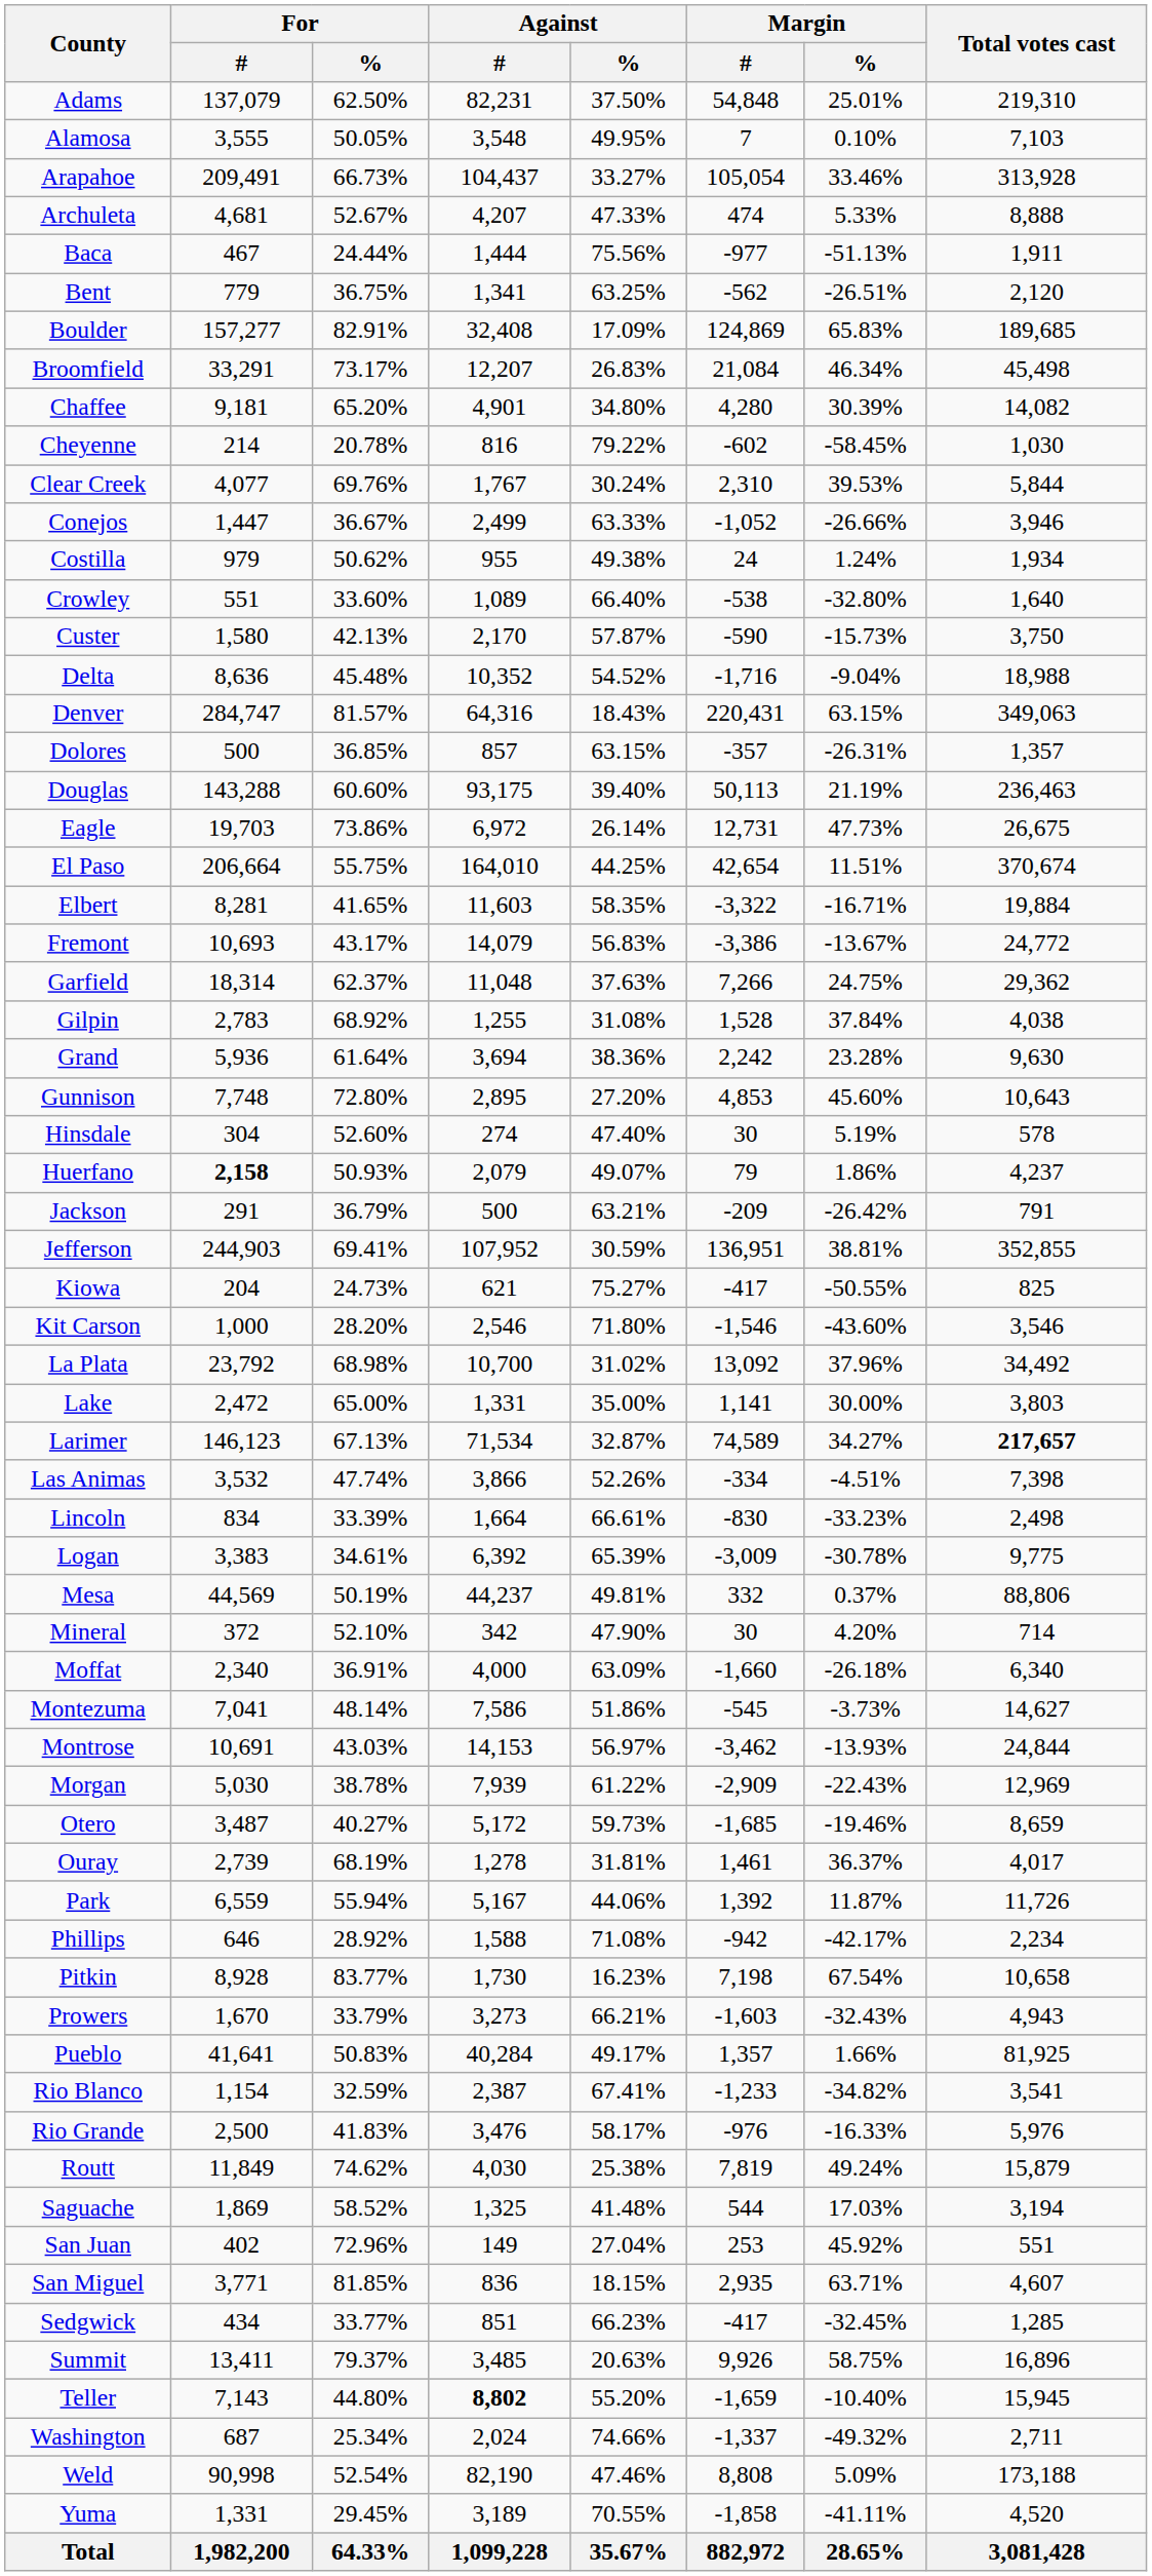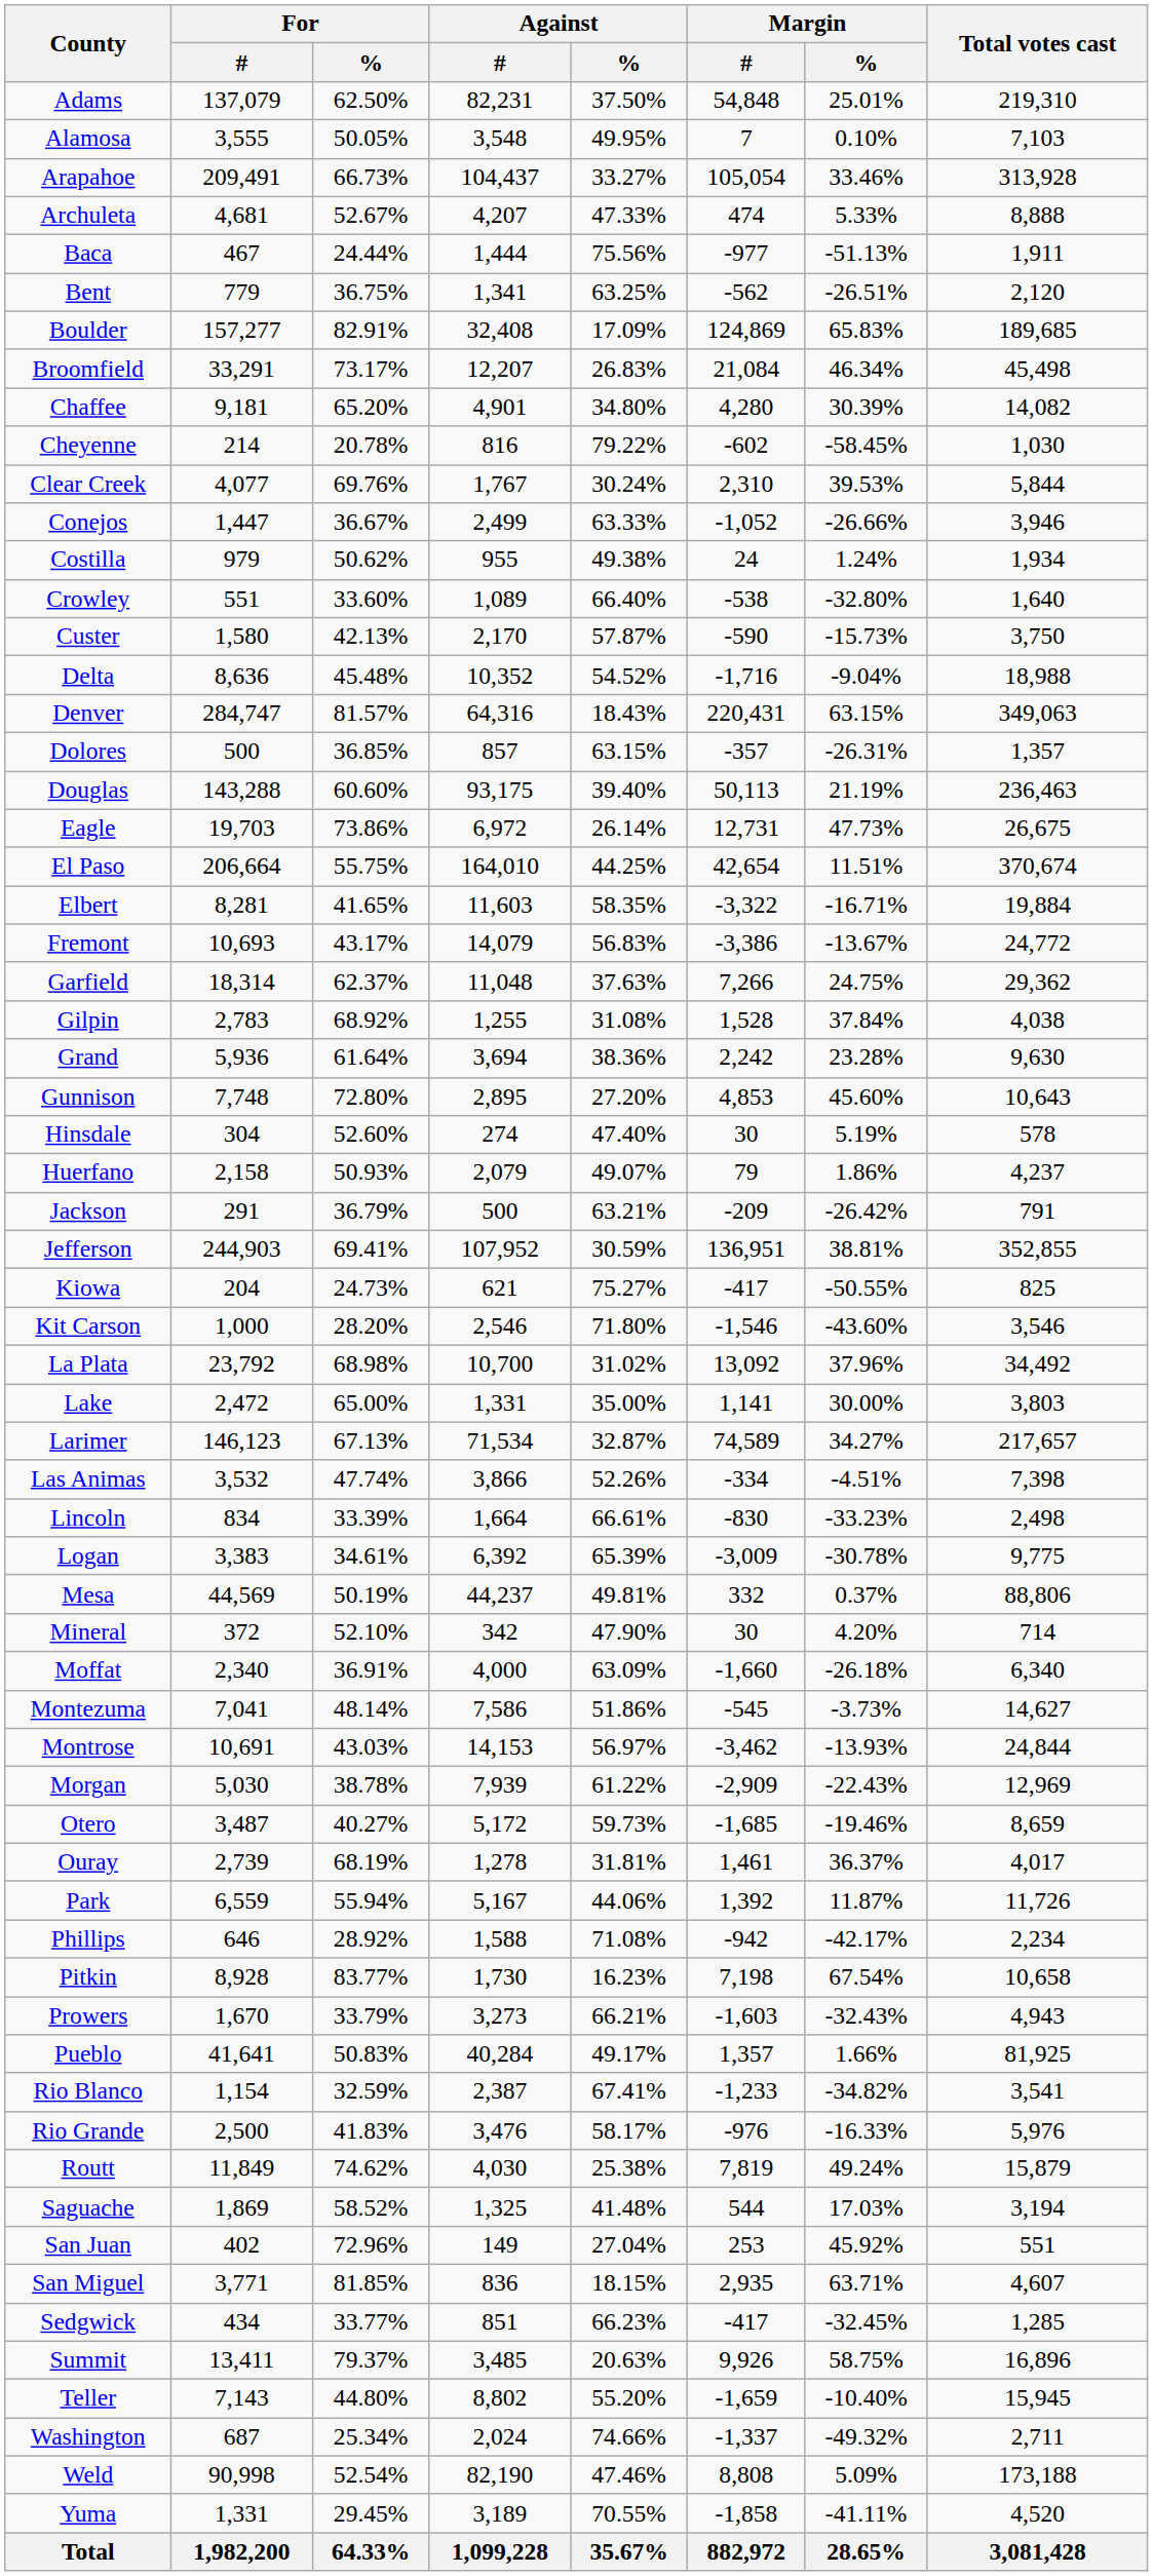Huerfano | For / #: bold -> normal
Larimer | Total votes cast: bold -> normal
Teller | Against / #: bold -> normal
